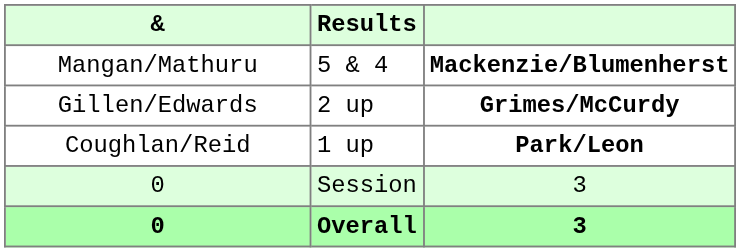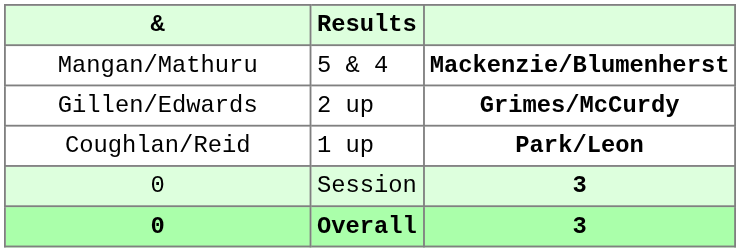0 / Session | column 3: normal -> bold
